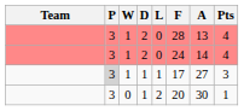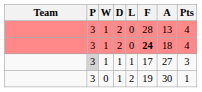row 3 | F: normal -> bold
row 3 | A: 14 -> 18
row 5 | F: 20 -> 19
